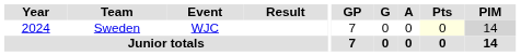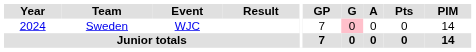Sweden | G: no background -> pink background
Sweden | Pts: lightyellow background -> no background
Sweden | PIM: lightgrey background -> no background
